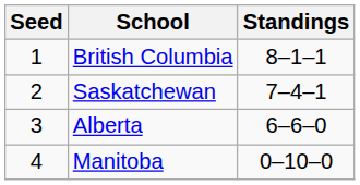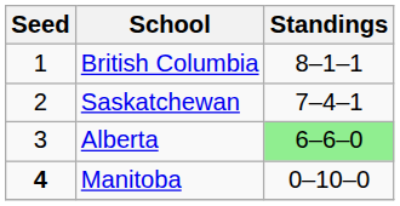Alberta | Standings: no background -> lightgreen background
Manitoba | Seed: normal -> bold
